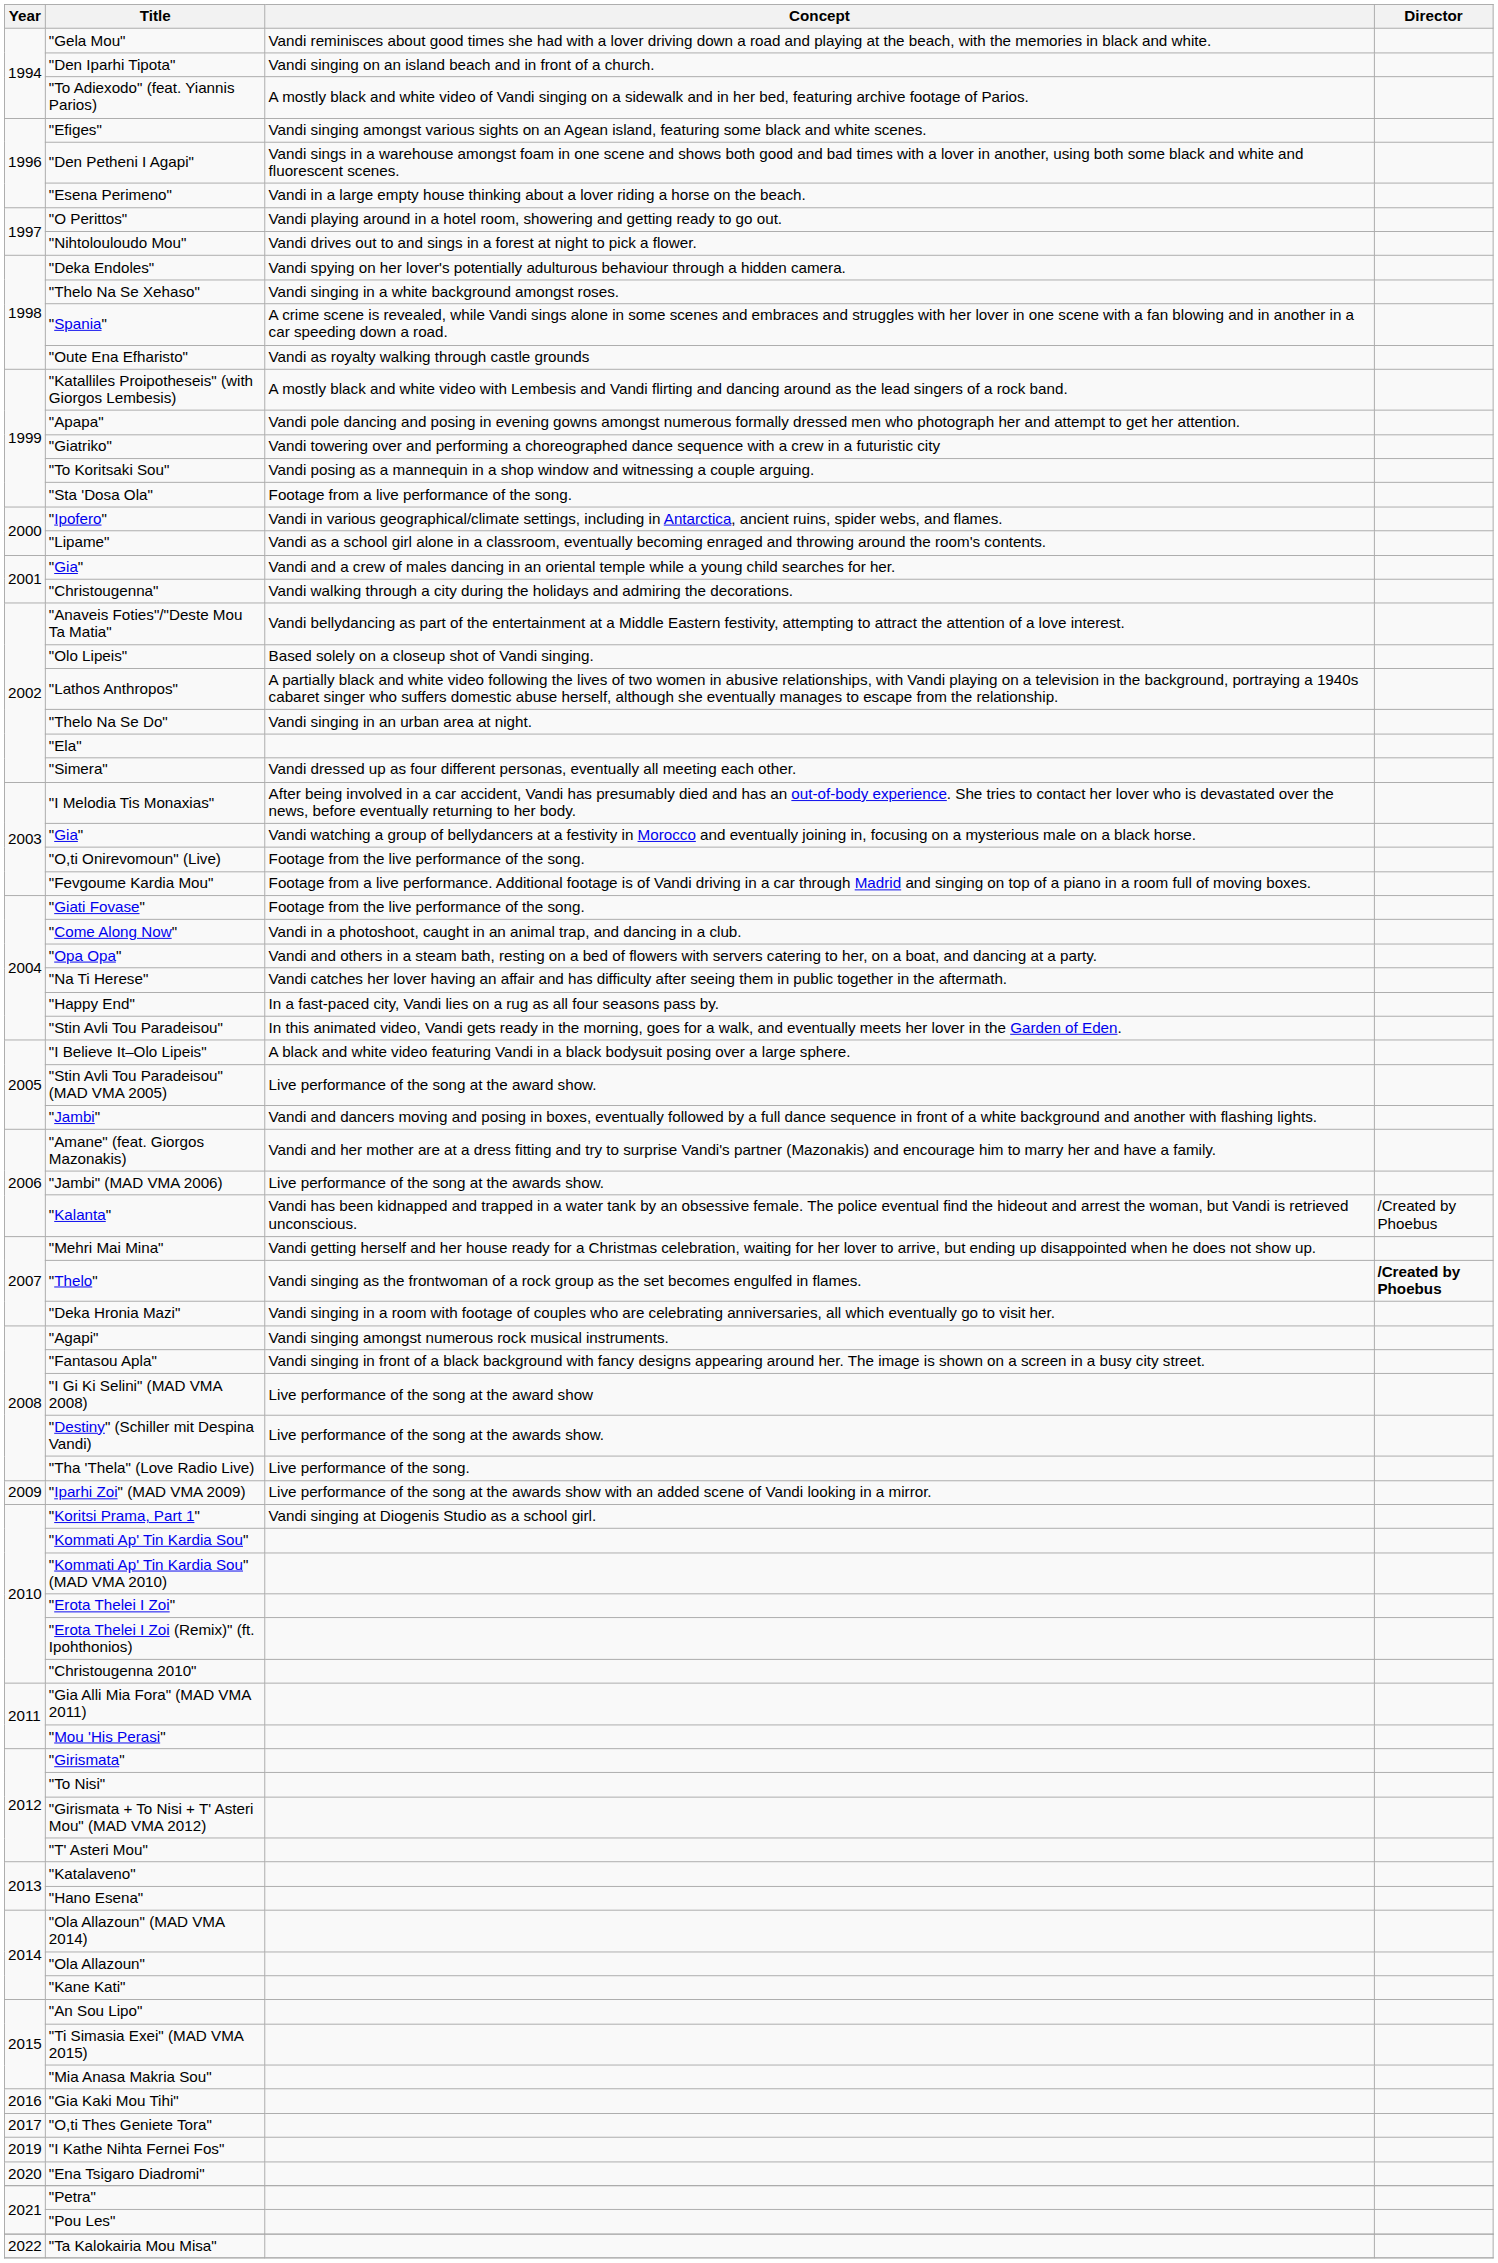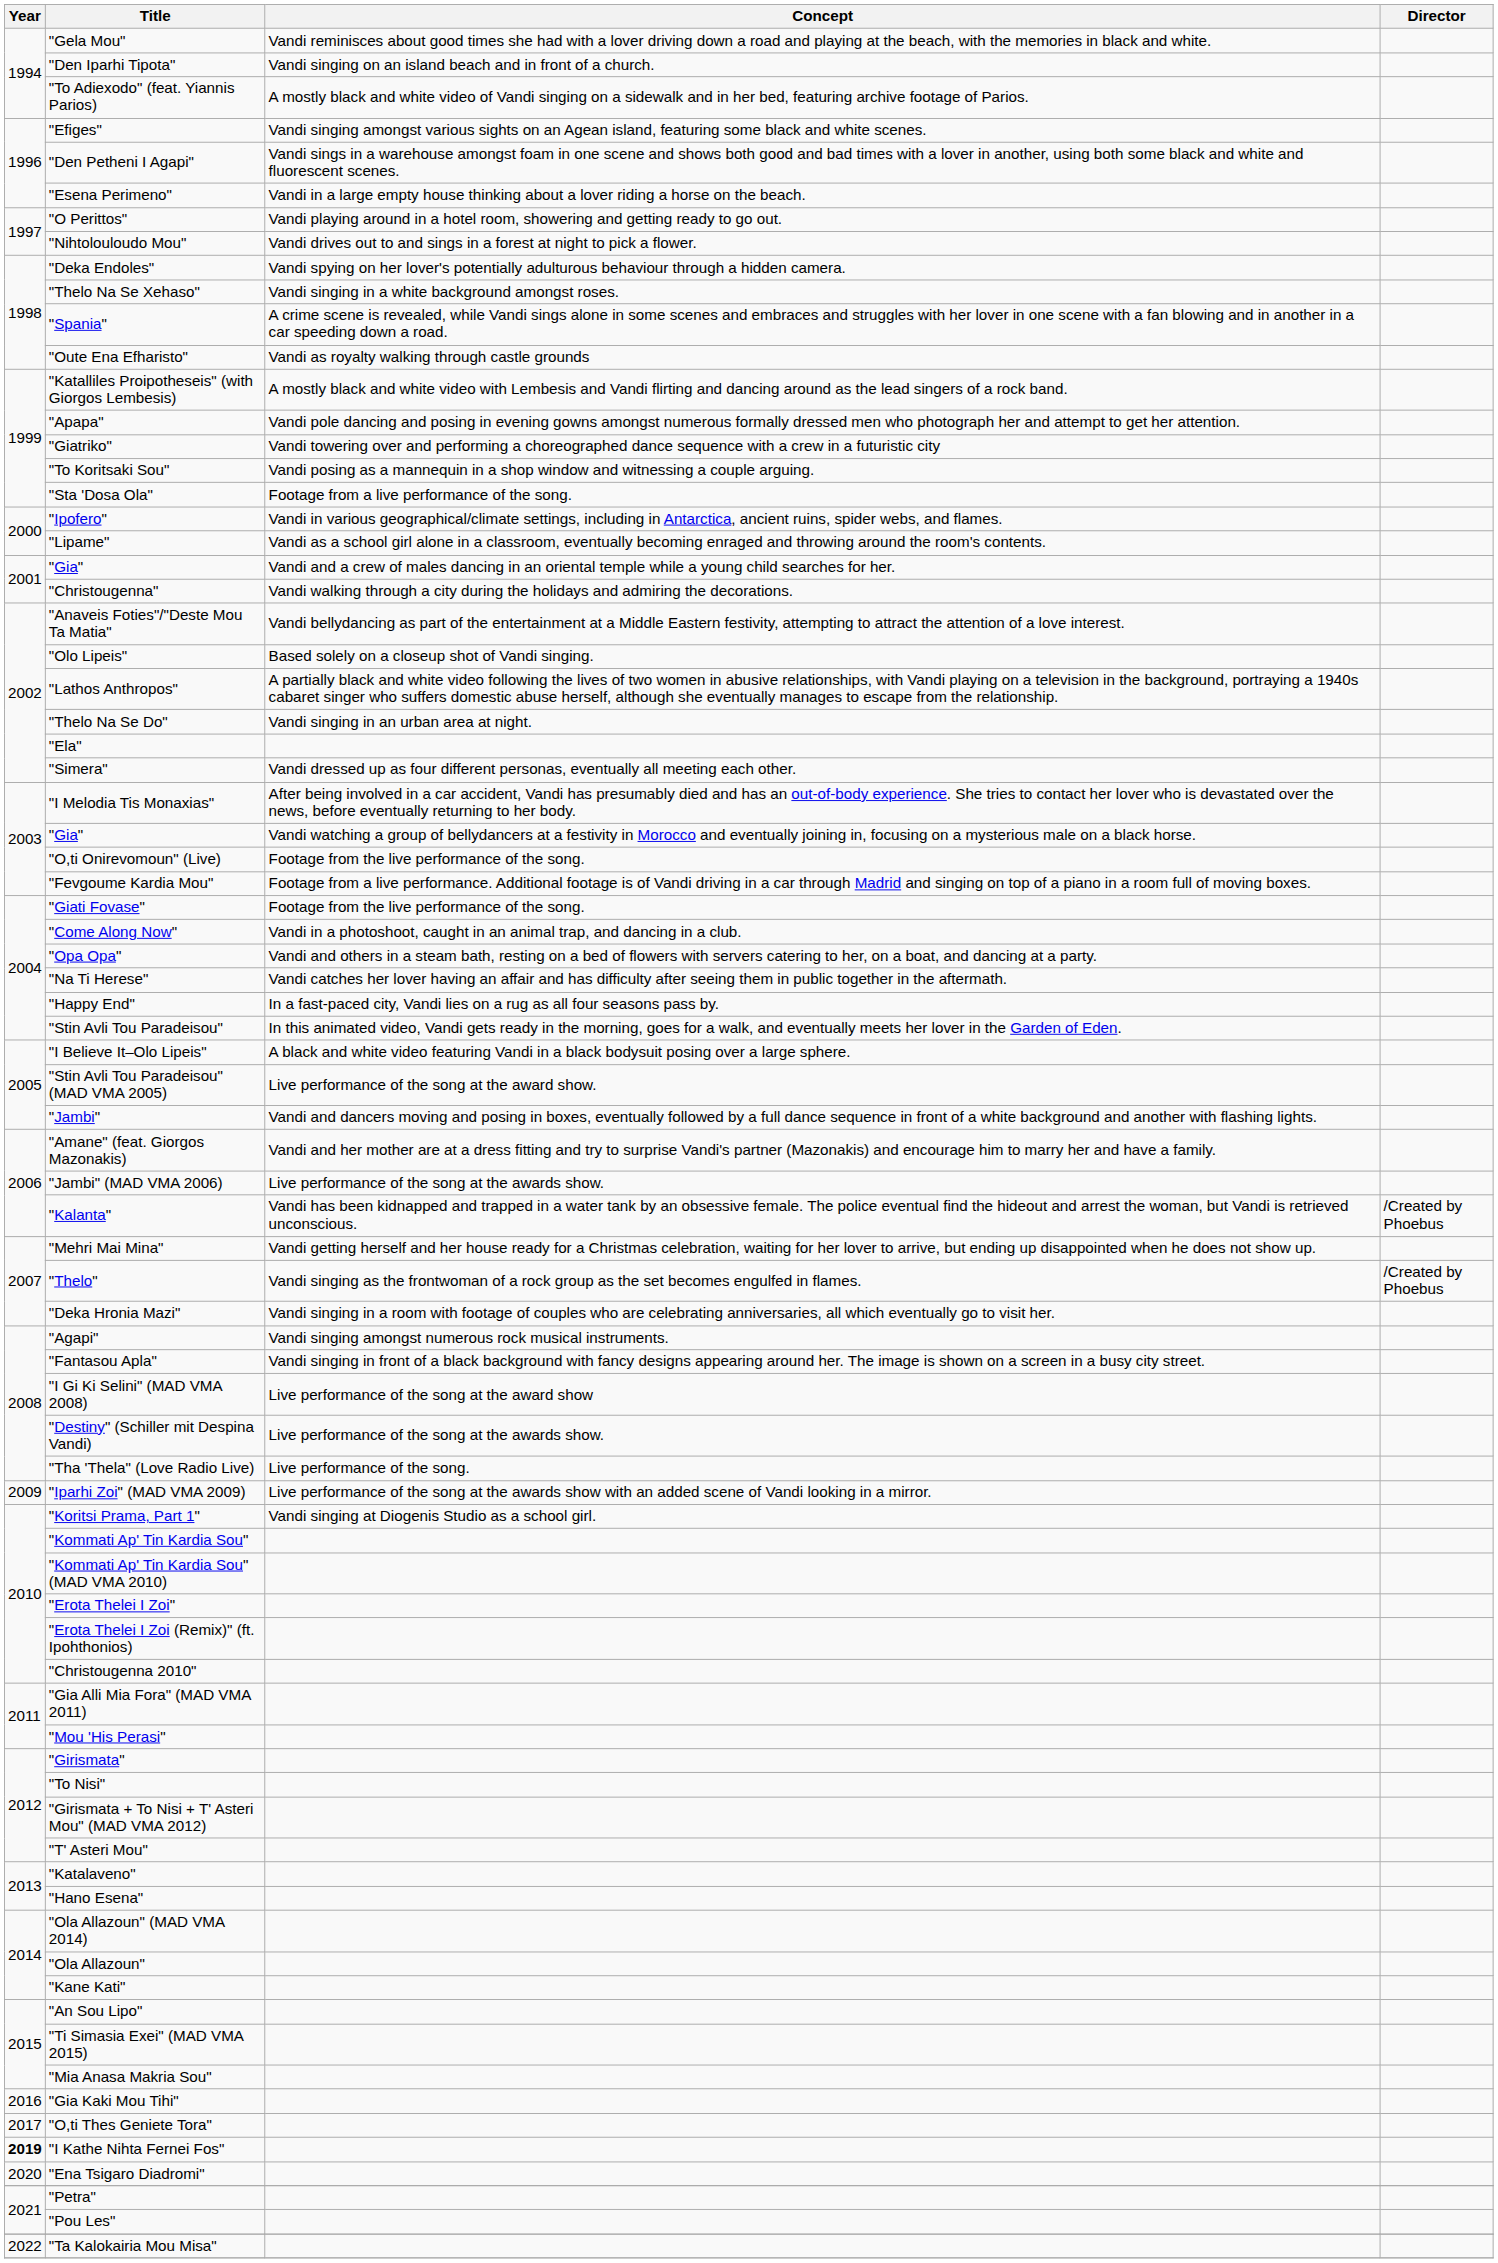"Thelo" | Director: bold -> normal
"I Kathe Nihta Fernei Fos" | Year: normal -> bold
